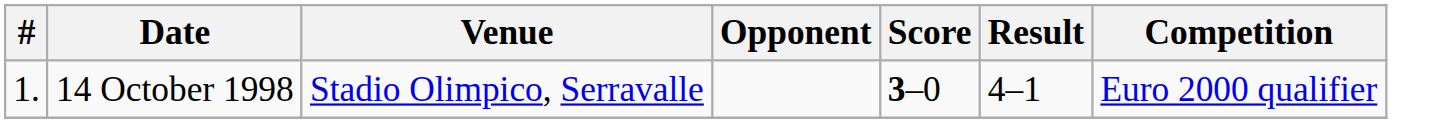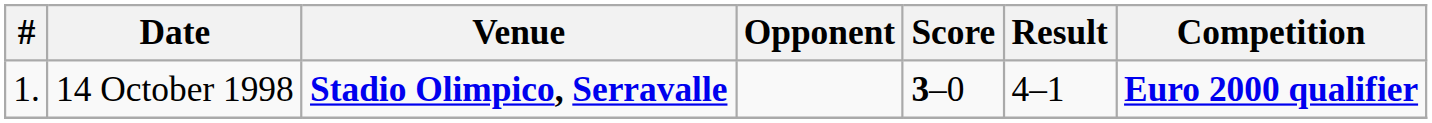14 October 1998 | Venue: normal -> bold
14 October 1998 | Competition: normal -> bold
